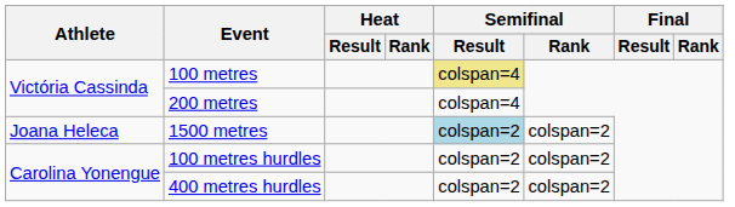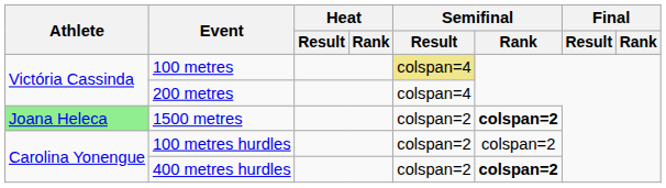1500 metres | Athlete: no background -> lightgreen background
1500 metres | Semifinal / Result: lightblue background -> no background
1500 metres | Semifinal / Rank: normal -> bold
400 metres hurdles | Semifinal / Rank: normal -> bold
